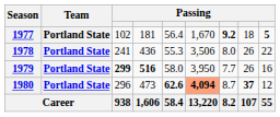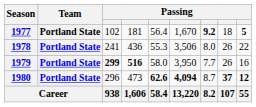1980 | column 6: lightsalmon background -> no background
1980 | column 9: normal -> bold
